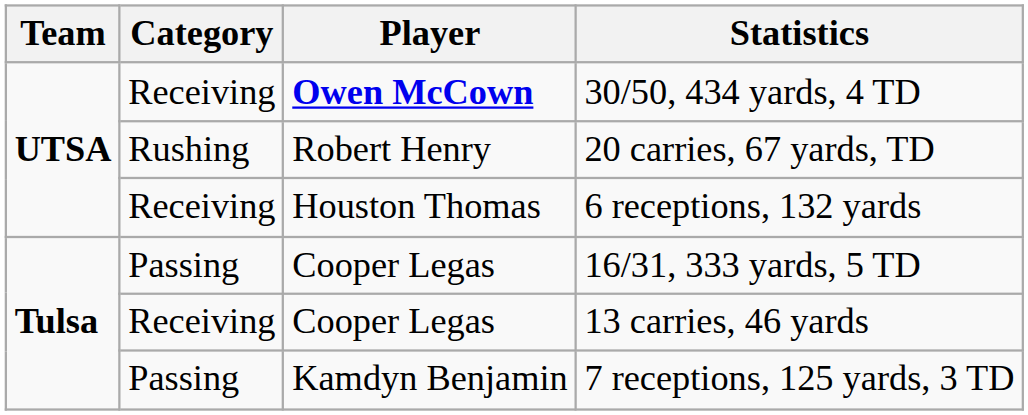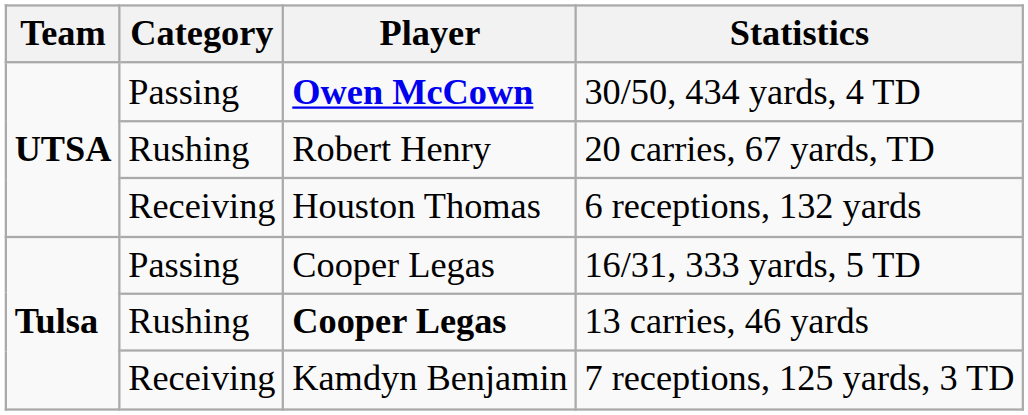30/50, 434 yards, 4 TD | Category: Receiving -> Passing
13 carries, 46 yards | Category: Receiving -> Rushing
13 carries, 46 yards | Player: normal -> bold
7 receptions, 125 yards, 3 TD | Category: Passing -> Receiving
